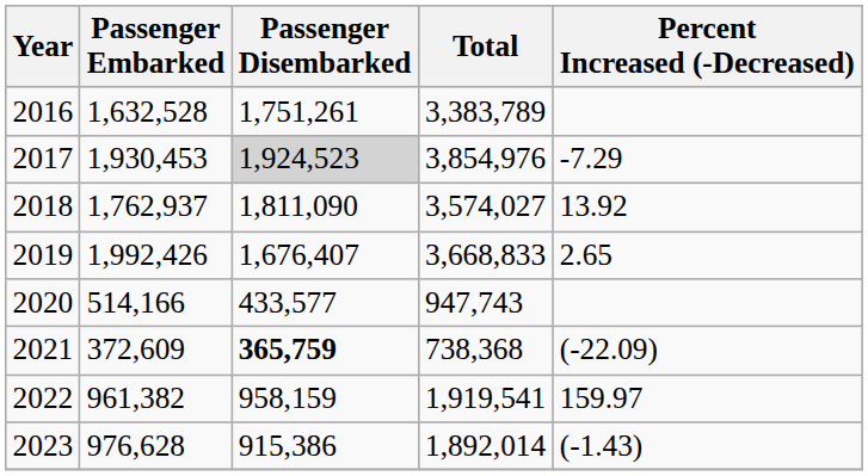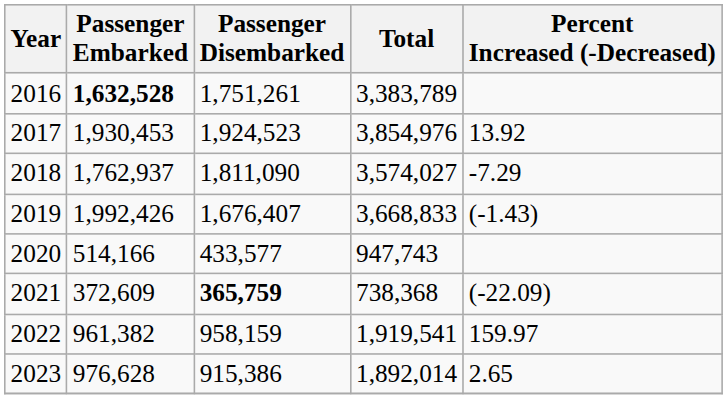2016 | Passenger Embarked: normal -> bold
2017 | Passenger Disembarked: lightgrey background -> no background
2017 | Percent Increased (-Decreased): -7.29 -> 13.92
2018 | Percent Increased (-Decreased): 13.92 -> -7.29
2019 | Percent Increased (-Decreased): 2.65 -> (-1.43)
2023 | Percent Increased (-Decreased): (-1.43) -> 2.65
